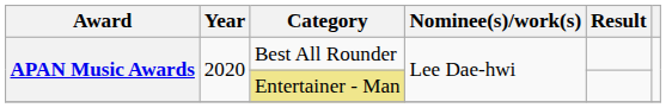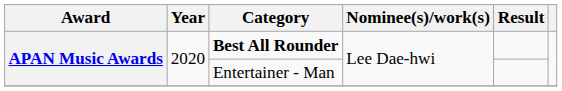Best All Rounder | Category: normal -> bold
Entertainer - Man | Category: khaki background -> no background
